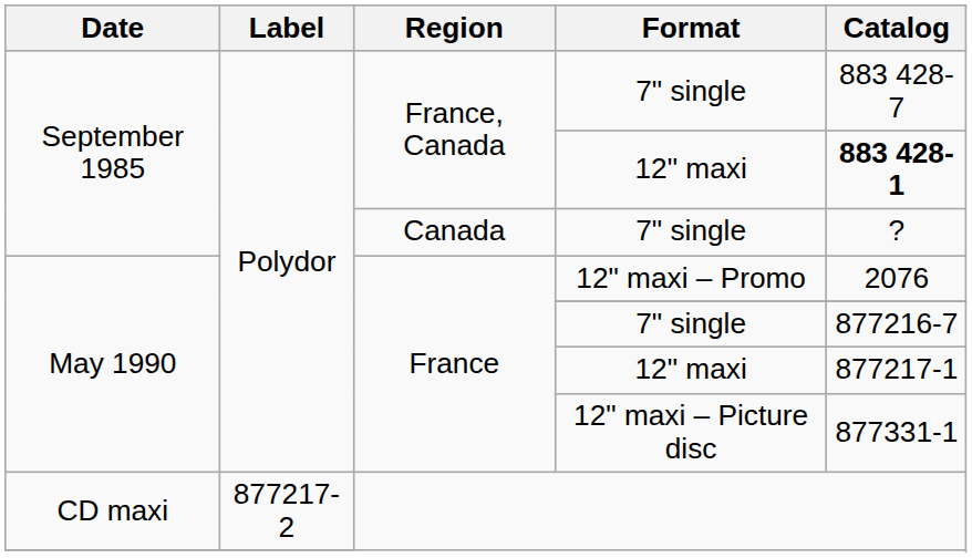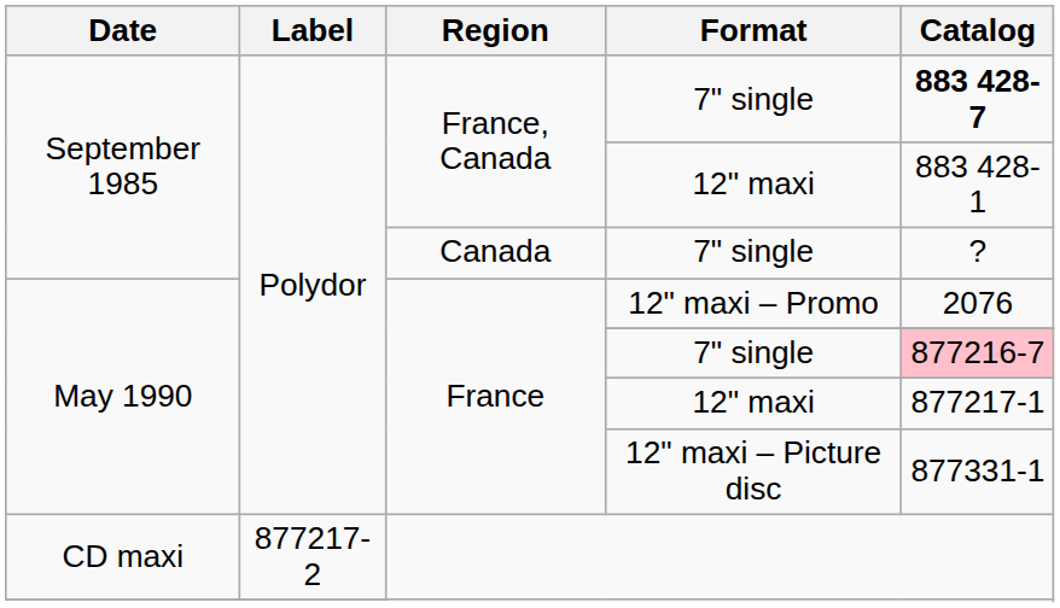France, Canada / 7" single | Catalog: normal -> bold
France, Canada / 12" maxi | Catalog: bold -> normal
France / 7" single | Catalog: no background -> pink background
